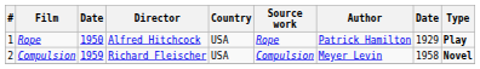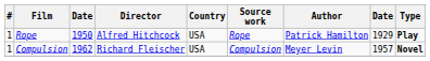row 3 | #: 2 -> 1
row 3 | column 3: 1959 -> 1962
row 3 | column 8: 1958 -> 1957
